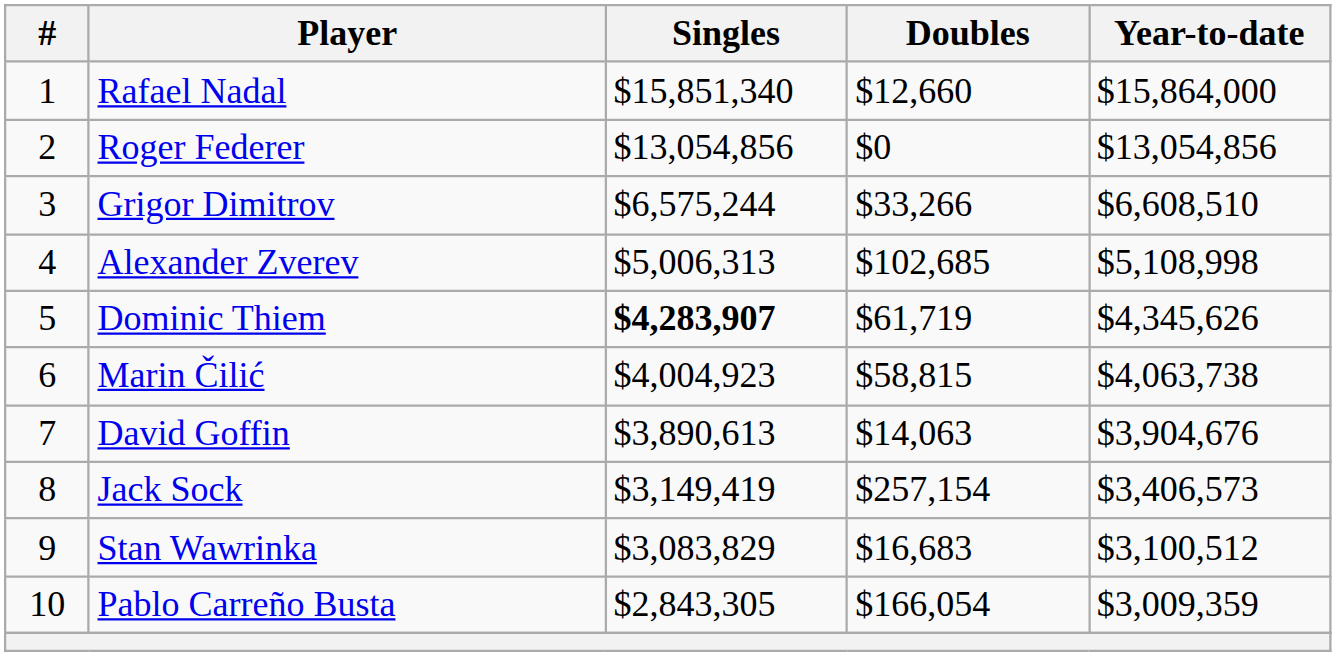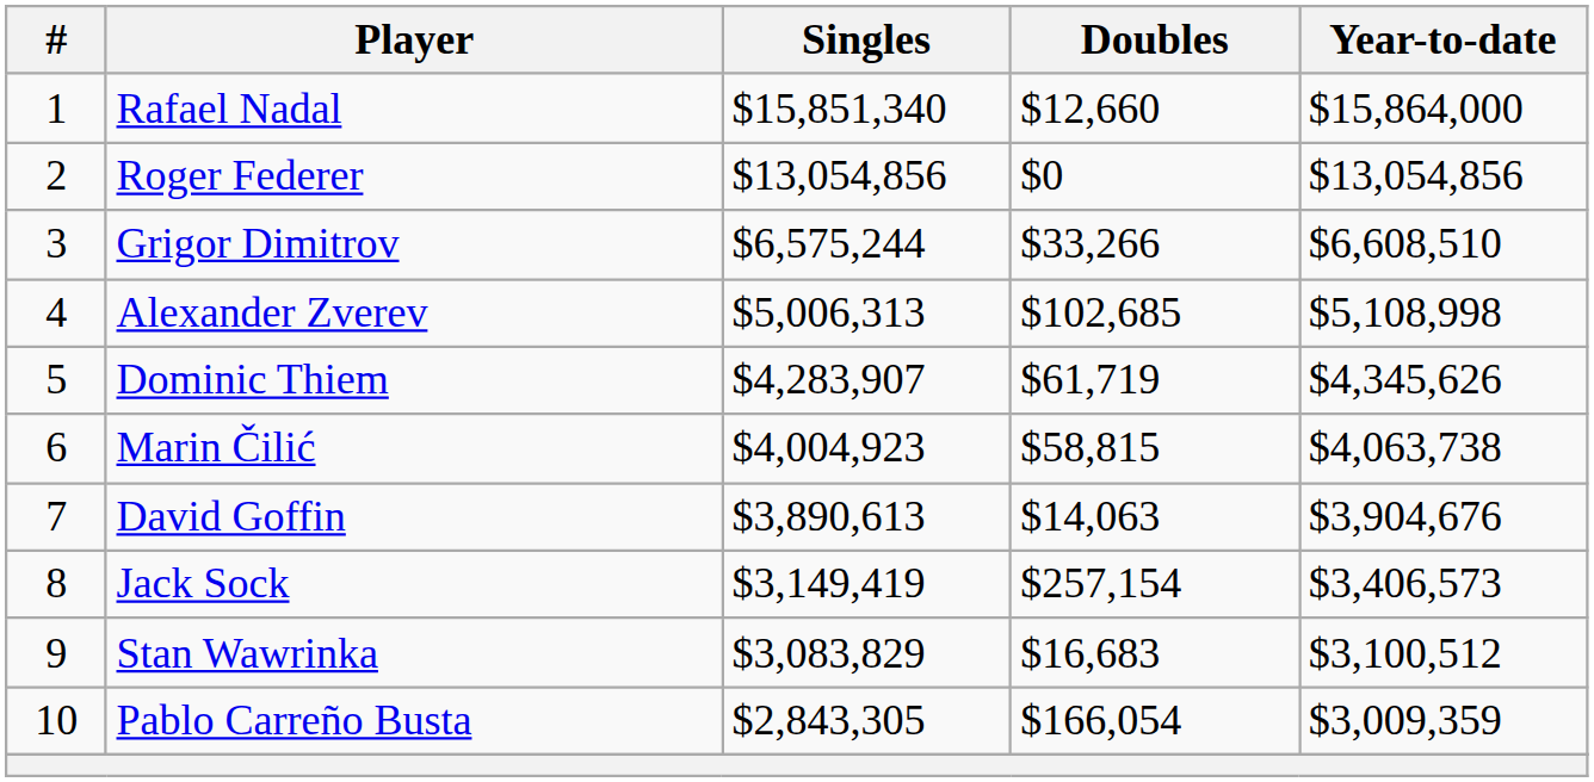Dominic Thiem | Singles: bold -> normal
